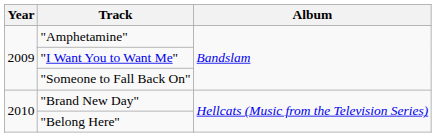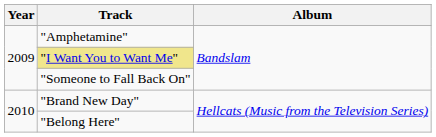"I Want You to Want Me" | Track: no background -> khaki background
